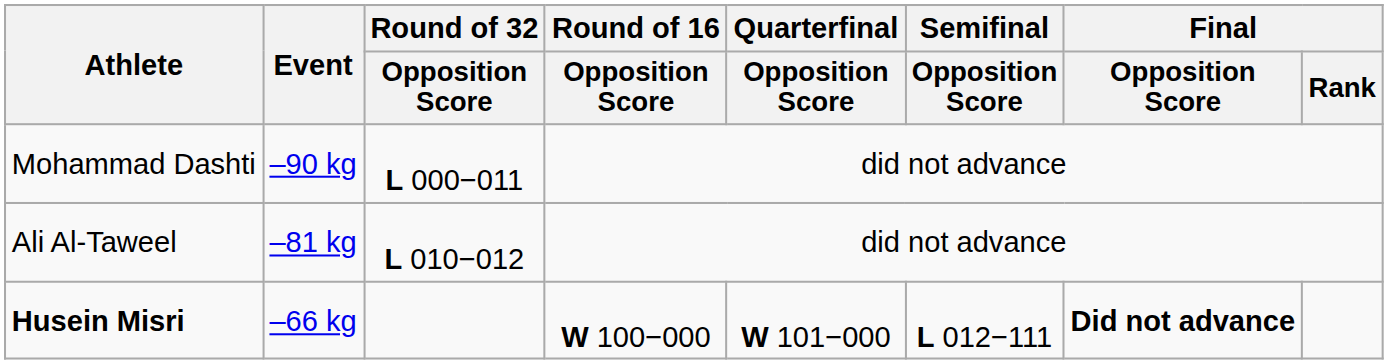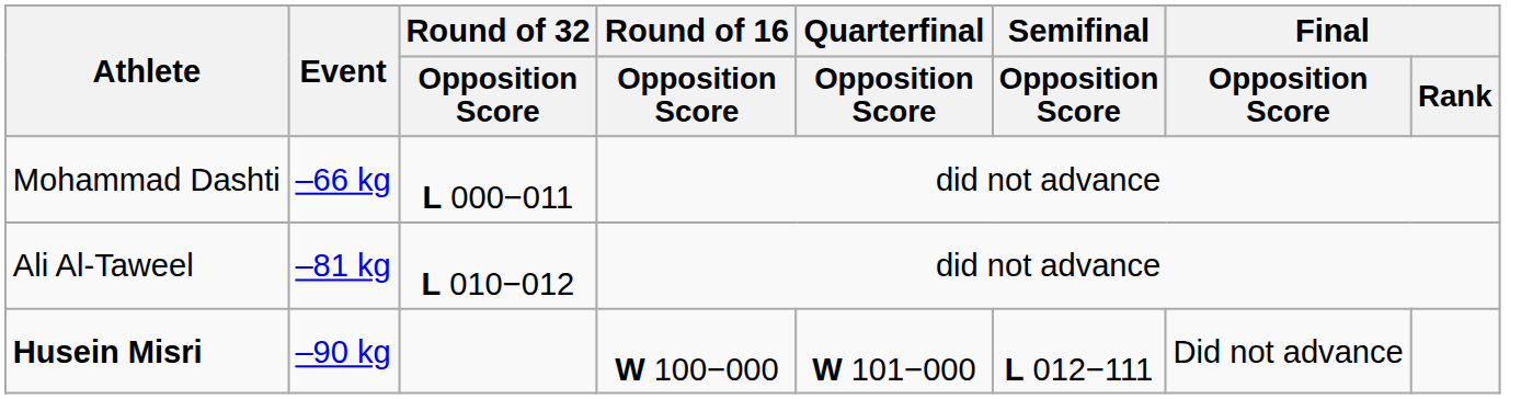Mohammad Dashti | Event: –90 kg -> –66 kg
Husein Misri | Event: –66 kg -> –90 kg
Husein Misri | Final / Opposition Score: bold -> normal
